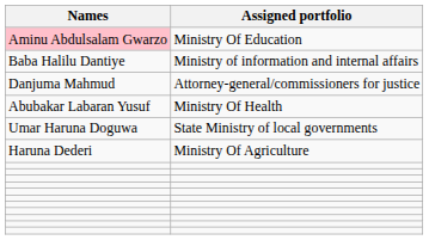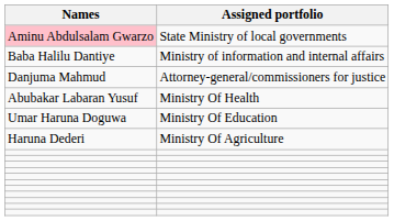row 2 | Assigned portfolio: Ministry Of Education -> State Ministry of local governments
row 6 | Assigned portfolio: State Ministry of local governments -> Ministry Of Education
